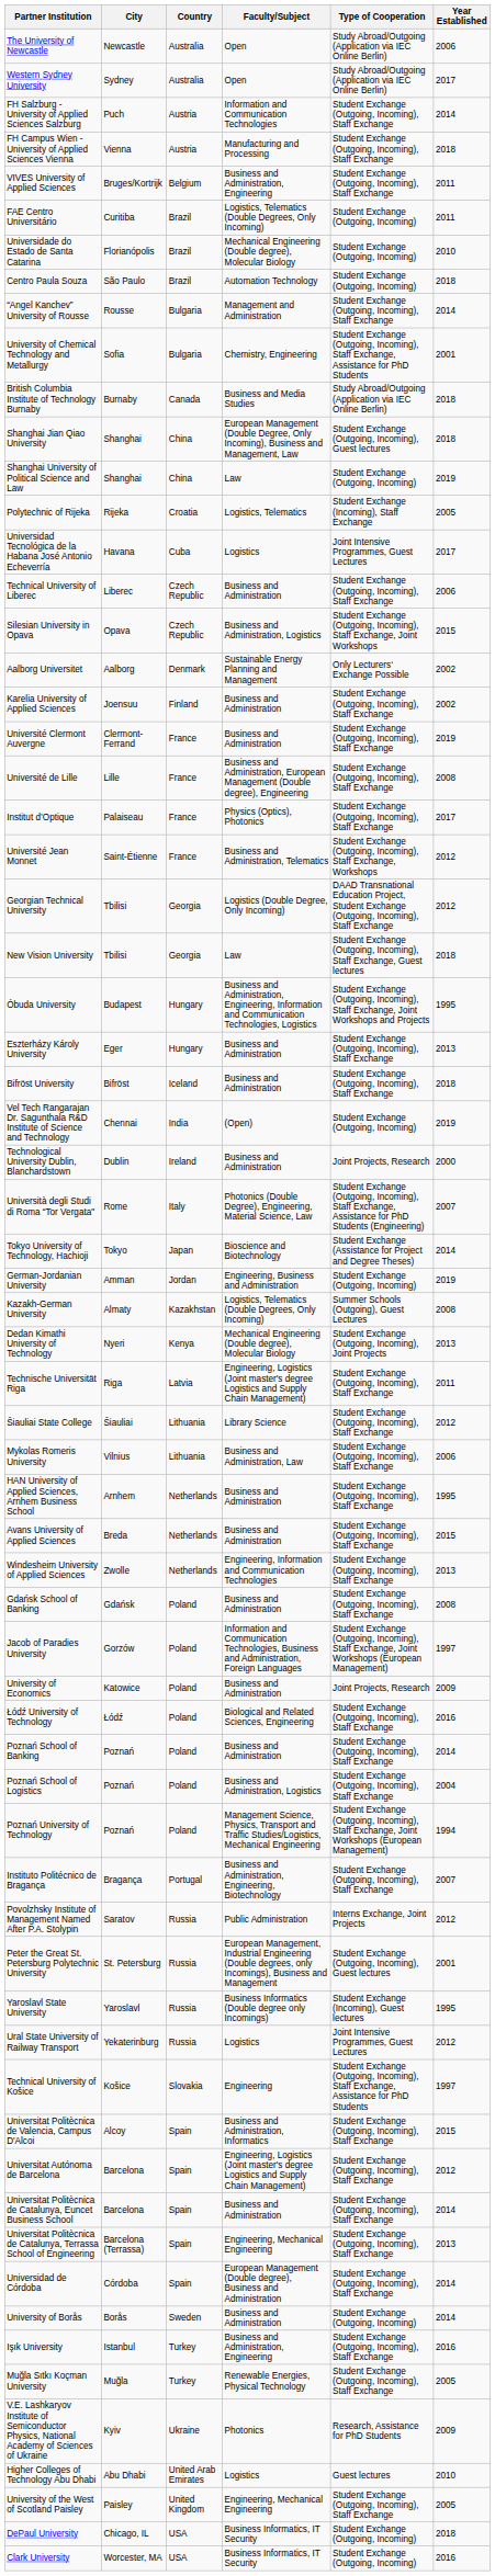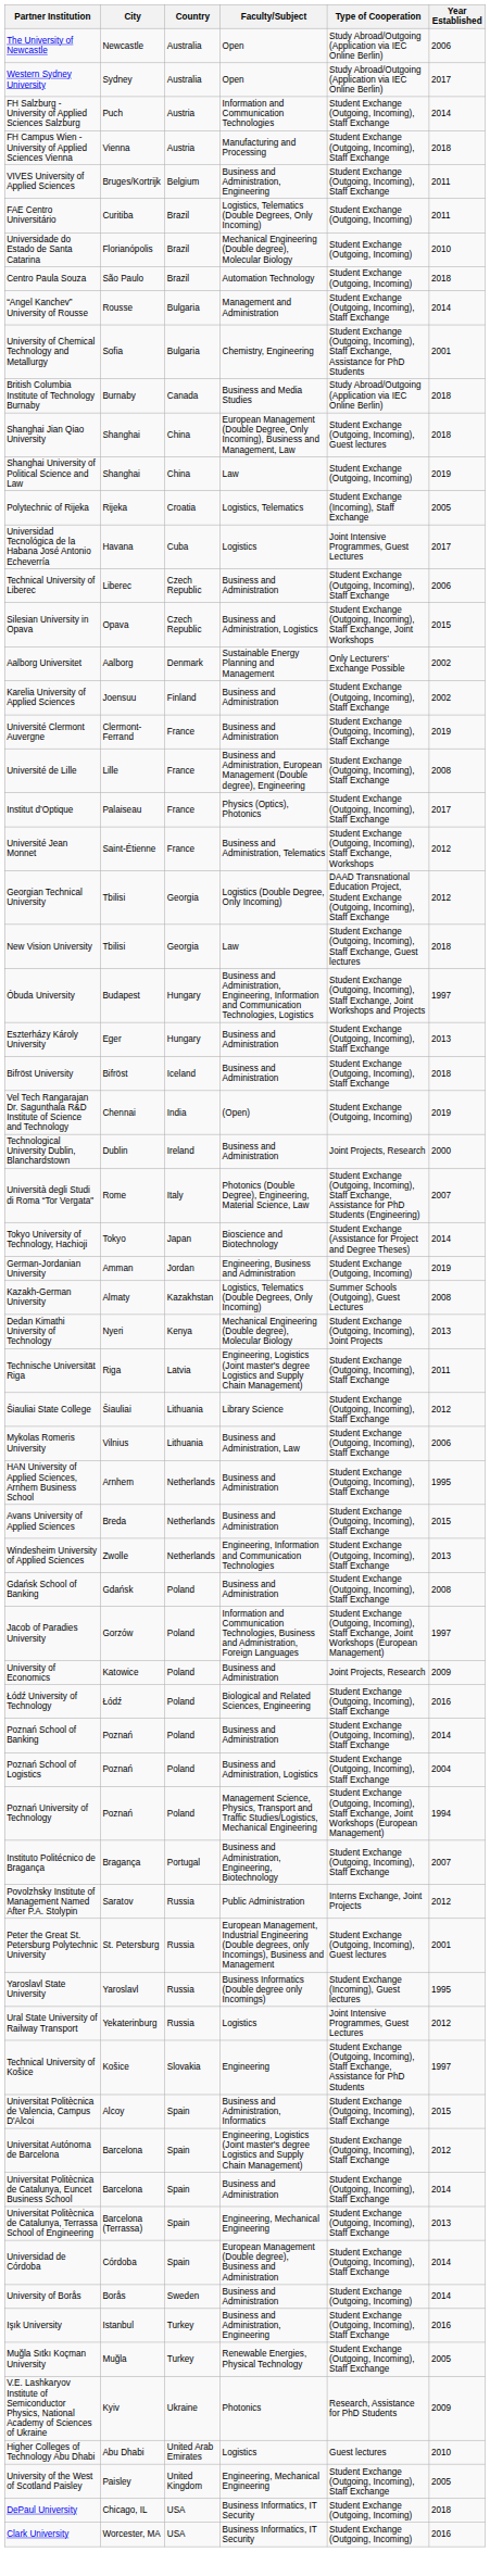Óbuda University | Year Established: 1995 -> 1997
